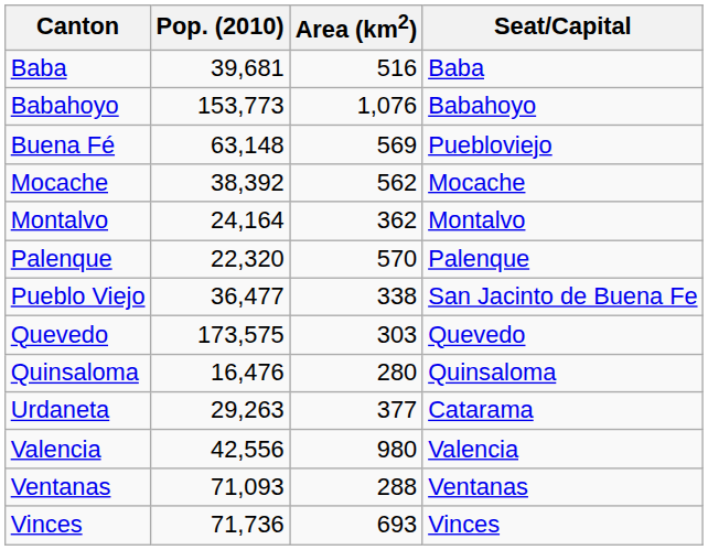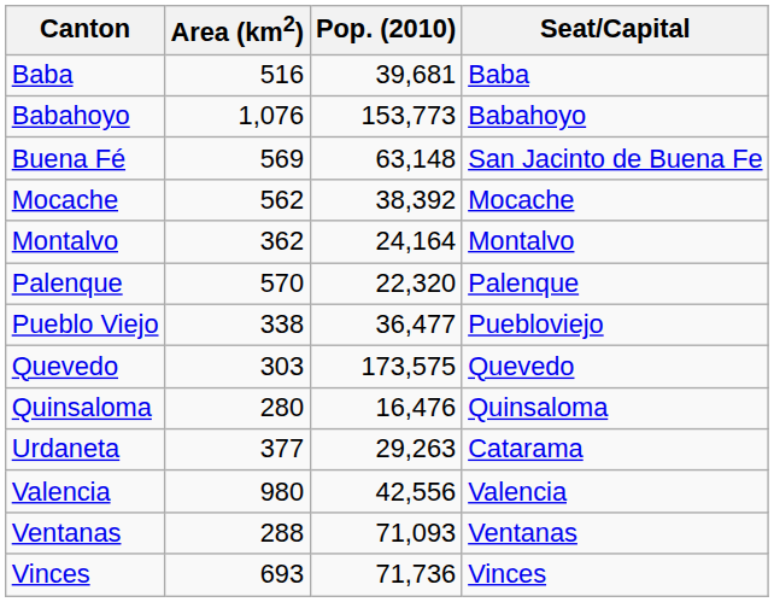columns swapped: Pop. (2010) <-> Area (km2)
Buena Fé | Seat/Capital: Puebloviejo -> San Jacinto de Buena Fe
Pueblo Viejo | Seat/Capital: San Jacinto de Buena Fe -> Puebloviejo
